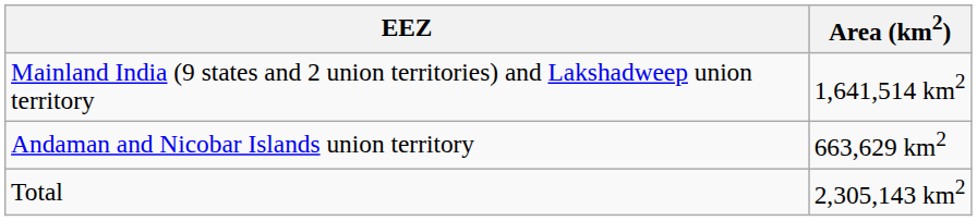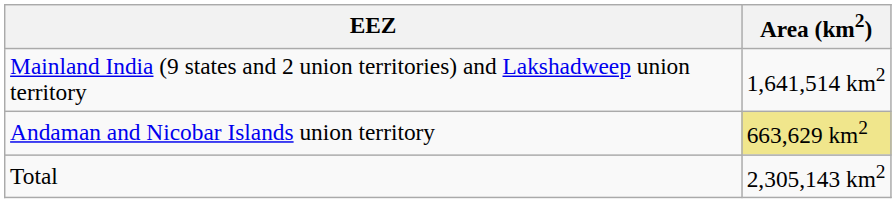Andaman and Nicobar Islands union territory | Area (km2): no background -> khaki background
